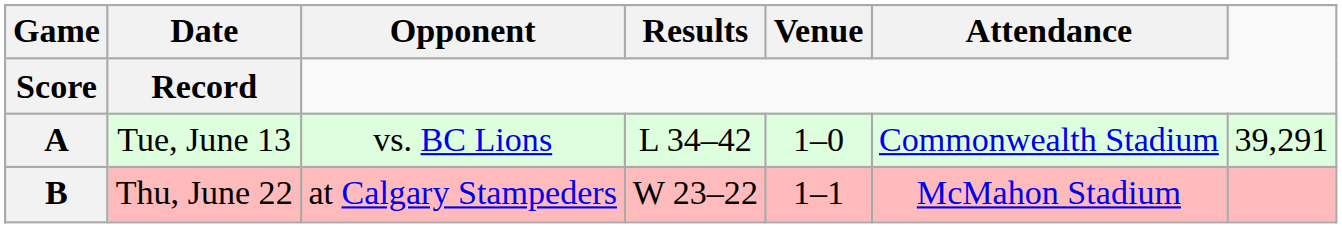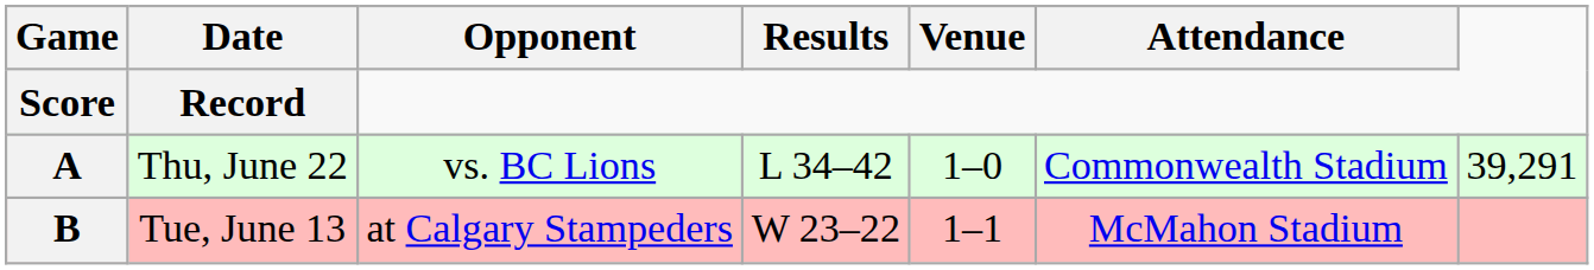A | Date / Record: Tue, June 13 -> Thu, June 22
B | Date / Record: Thu, June 22 -> Tue, June 13
